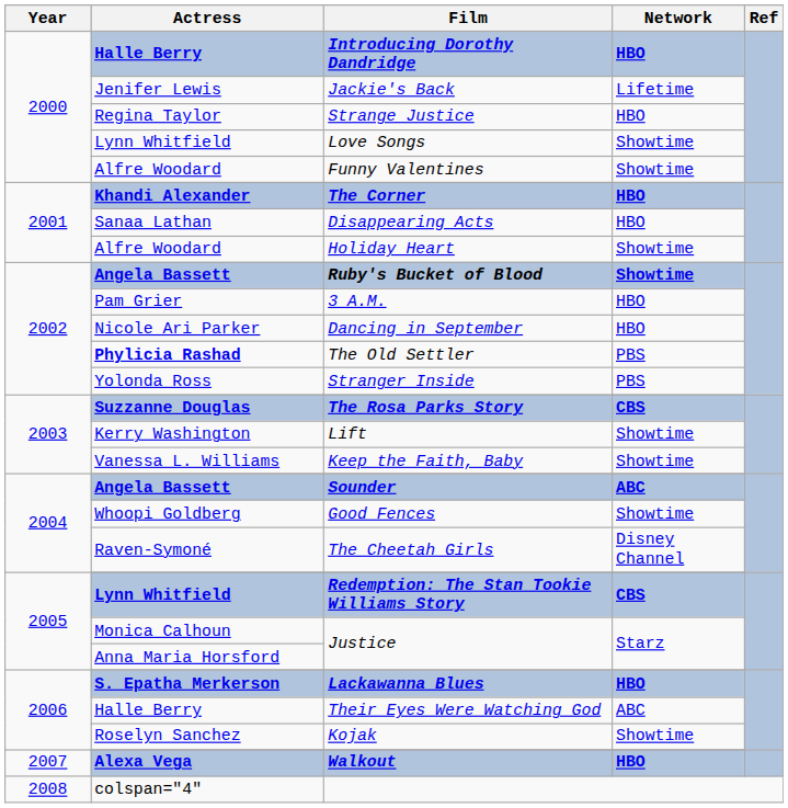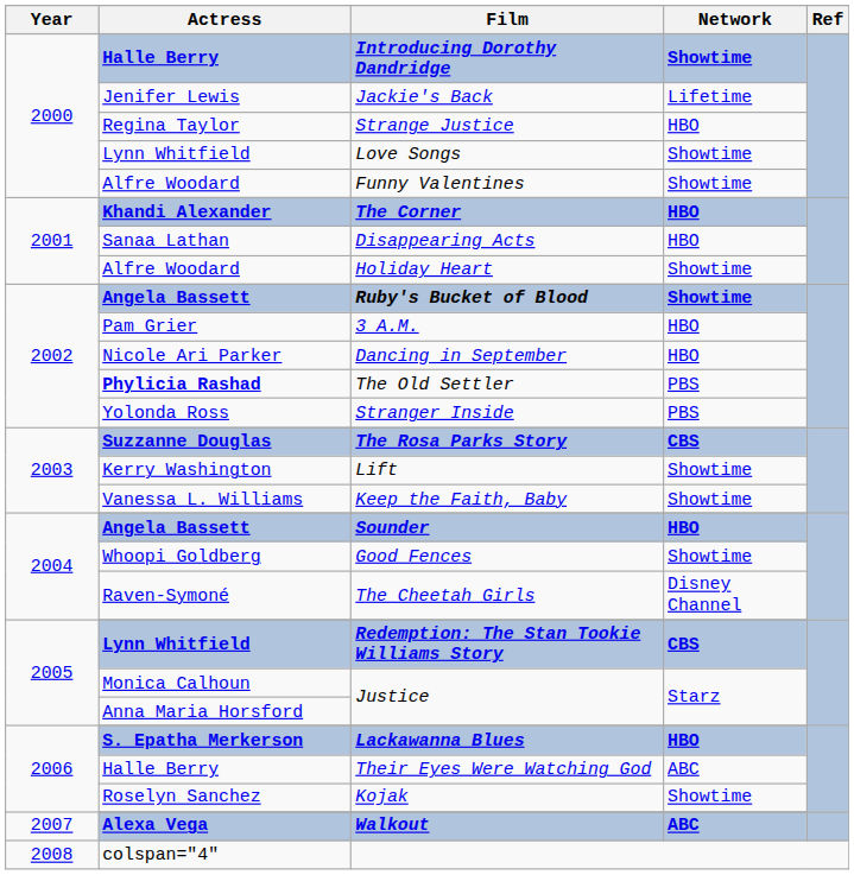Introducing Dorothy Dandridge | Network: HBO -> Showtime
Sounder | Network: ABC -> HBO
Walkout | Network: HBO -> ABC
